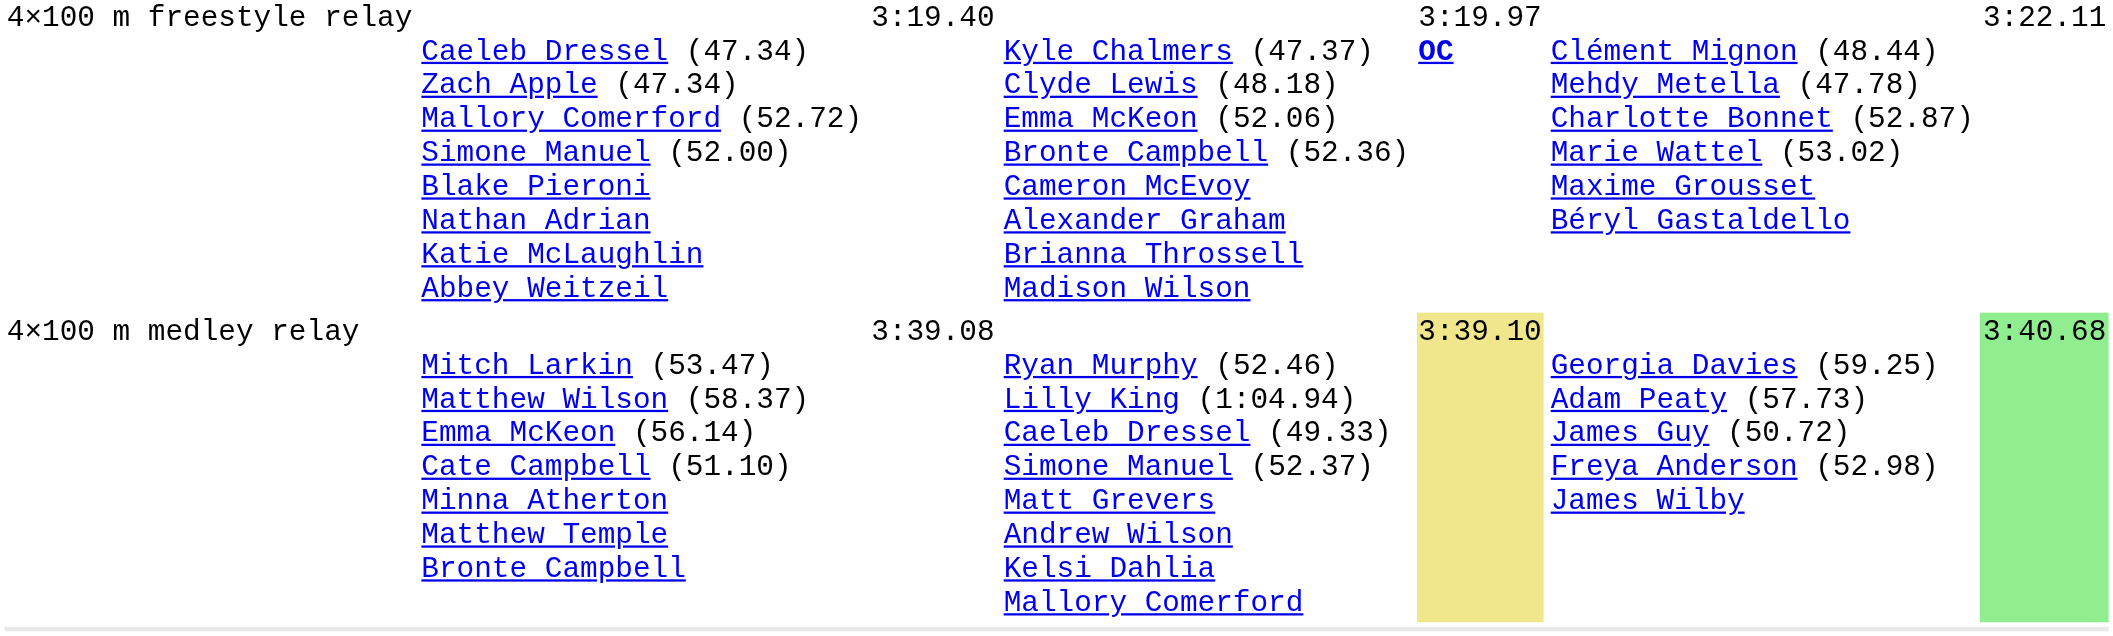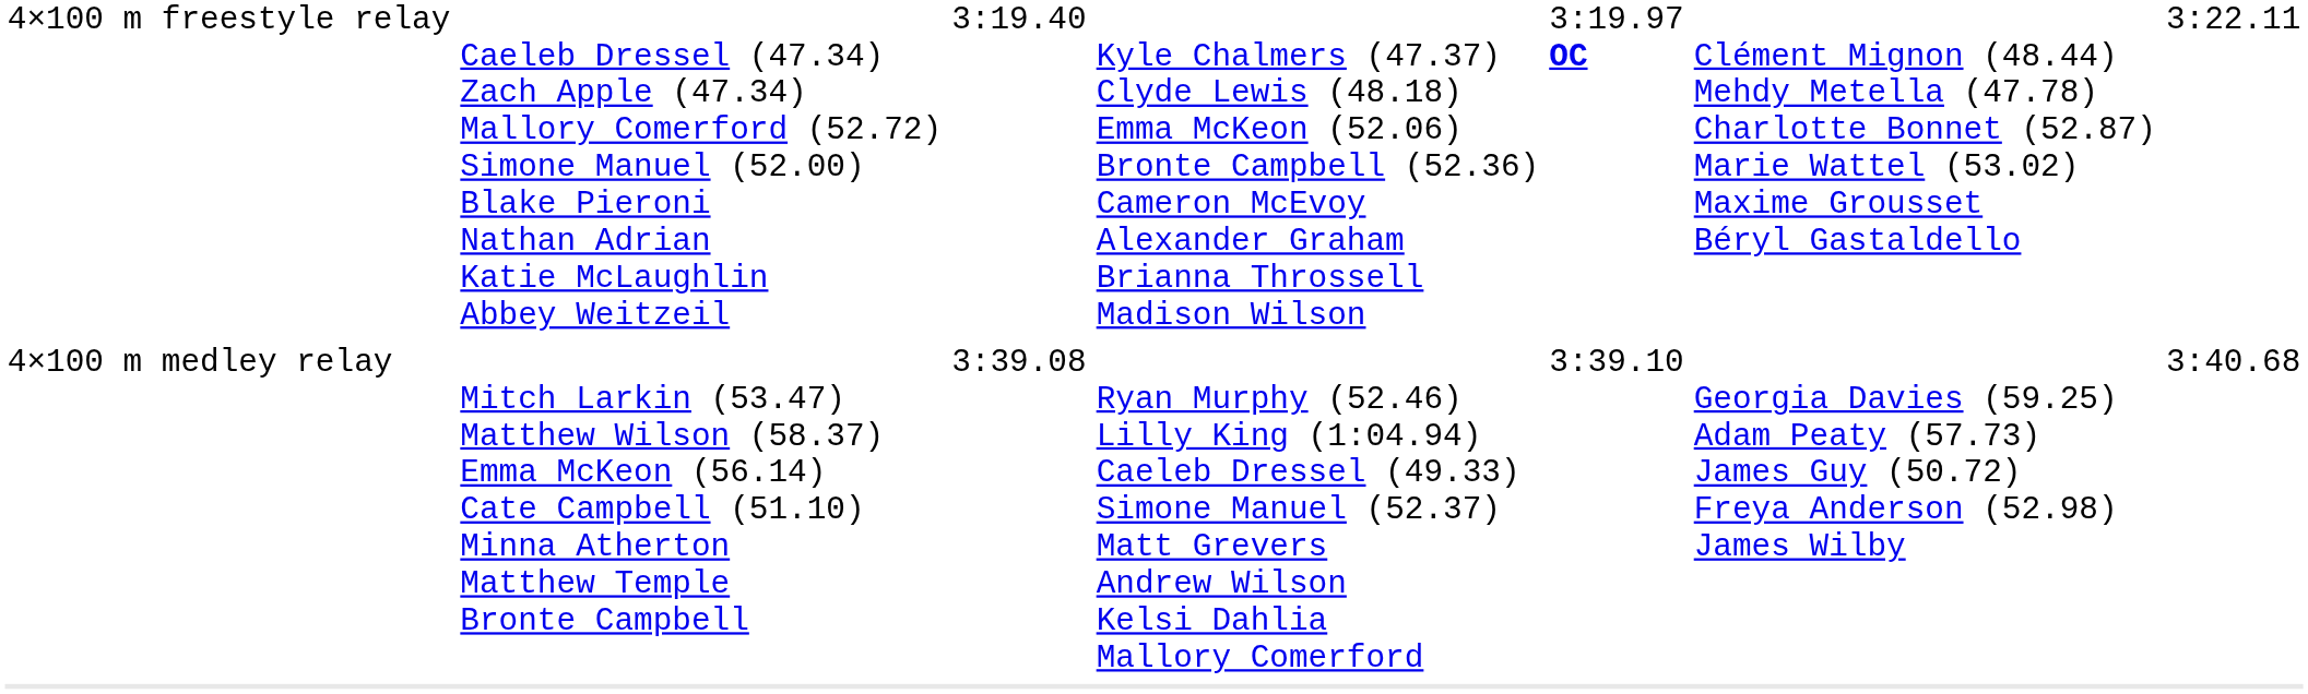4×100 m medley relay | column 5: khaki background -> no background
4×100 m medley relay | column 7: lightgreen background -> no background
